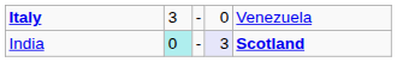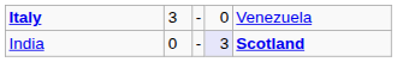India | column 2: paleturquoise background -> no background
